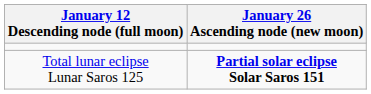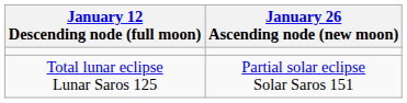row 3 | January 26 Ascending node (new moon): bold -> normal
